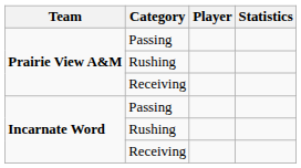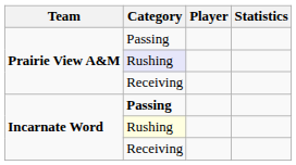Prairie View A&M / Rushing | Category: no background -> lavender background
Incarnate Word / Passing | Category: normal -> bold
Incarnate Word / Rushing | Category: no background -> lightyellow background
